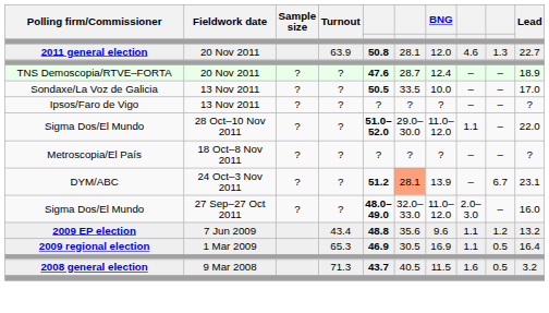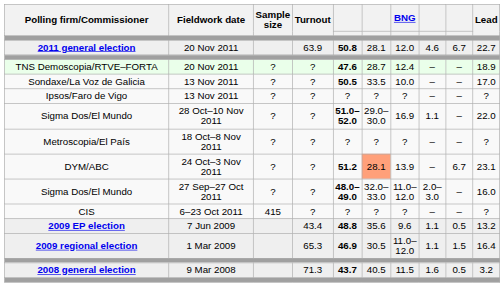2011 general election | column 9: 1.3 -> 6.7
Sigma Dos/El Mundo / 28 Oct–10 Nov 2011 | BNG: 11.0– 12.0 -> 16.9
+ row: CIS | 6–23 Oct 2011 | 415 | ? | ? | ? | ? | – | – | ?
2009 EP election | column 9: 1.2 -> 0.5
2009 regional election | BNG: 16.9 -> 11.0– 12.0
2009 regional election | column 9: 0.5 -> 1.5
